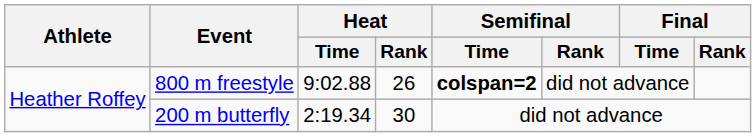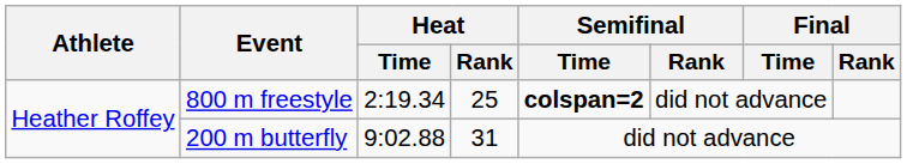800 m freestyle | Heat / Time: 9:02.88 -> 2:19.34
800 m freestyle | Heat / Rank: 26 -> 25
200 m butterfly | Heat / Time: 2:19.34 -> 9:02.88
200 m butterfly | Heat / Rank: 30 -> 31
